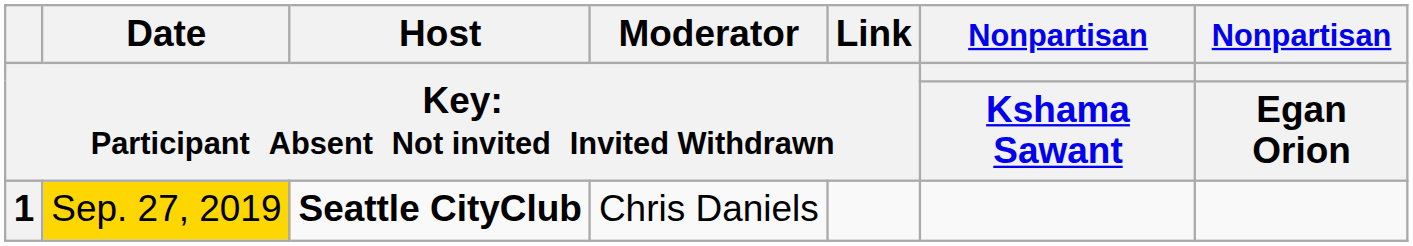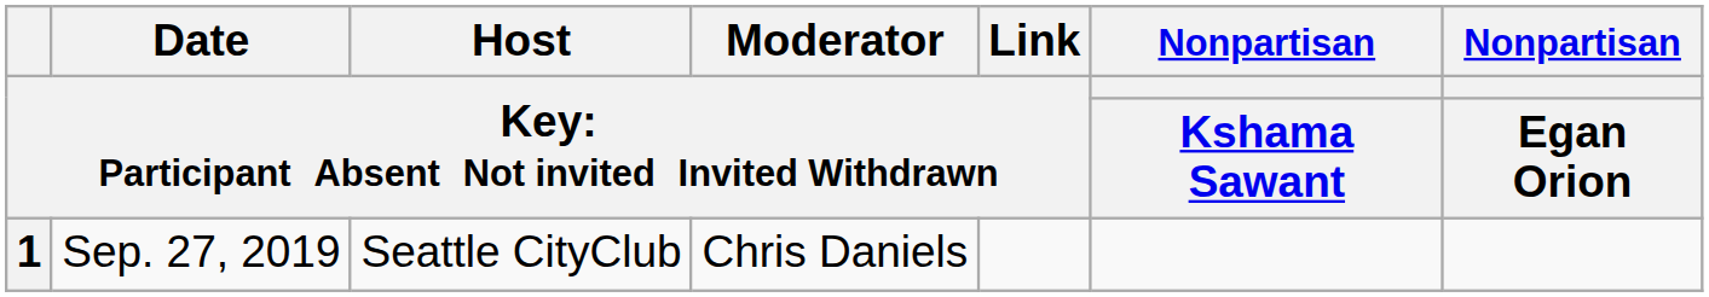1 | column 2: gold background -> no background
1 | column 3: bold -> normal
